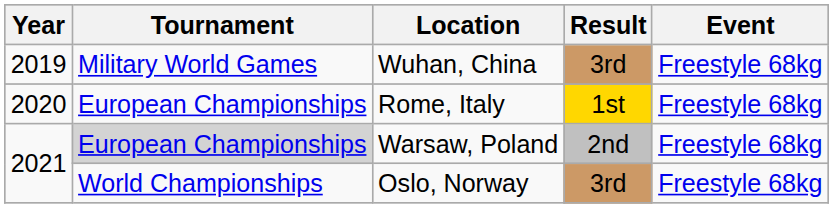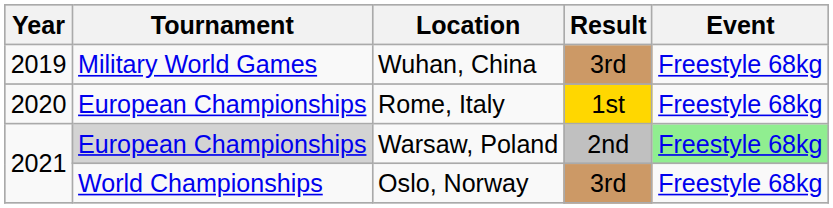Warsaw, Poland | Event: no background -> lightgreen background
